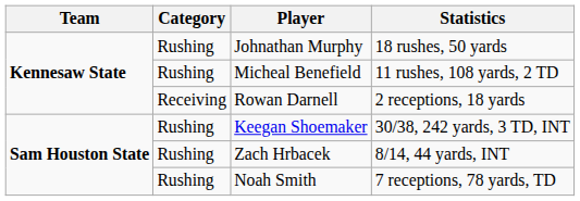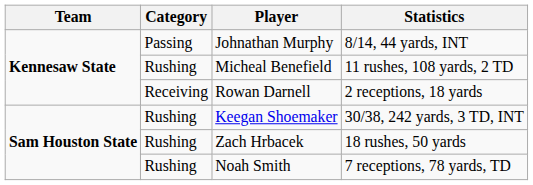Johnathan Murphy | Category: Rushing -> Passing
Johnathan Murphy | Statistics: 18 rushes, 50 yards -> 8/14, 44 yards, INT
Zach Hrbacek | Statistics: 8/14, 44 yards, INT -> 18 rushes, 50 yards
